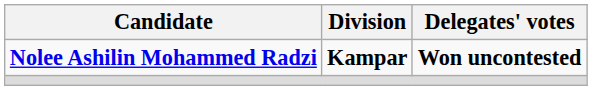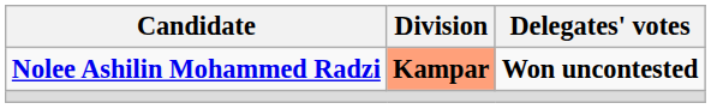Nolee Ashilin Mohammed Radzi | Division: no background -> lightsalmon background
